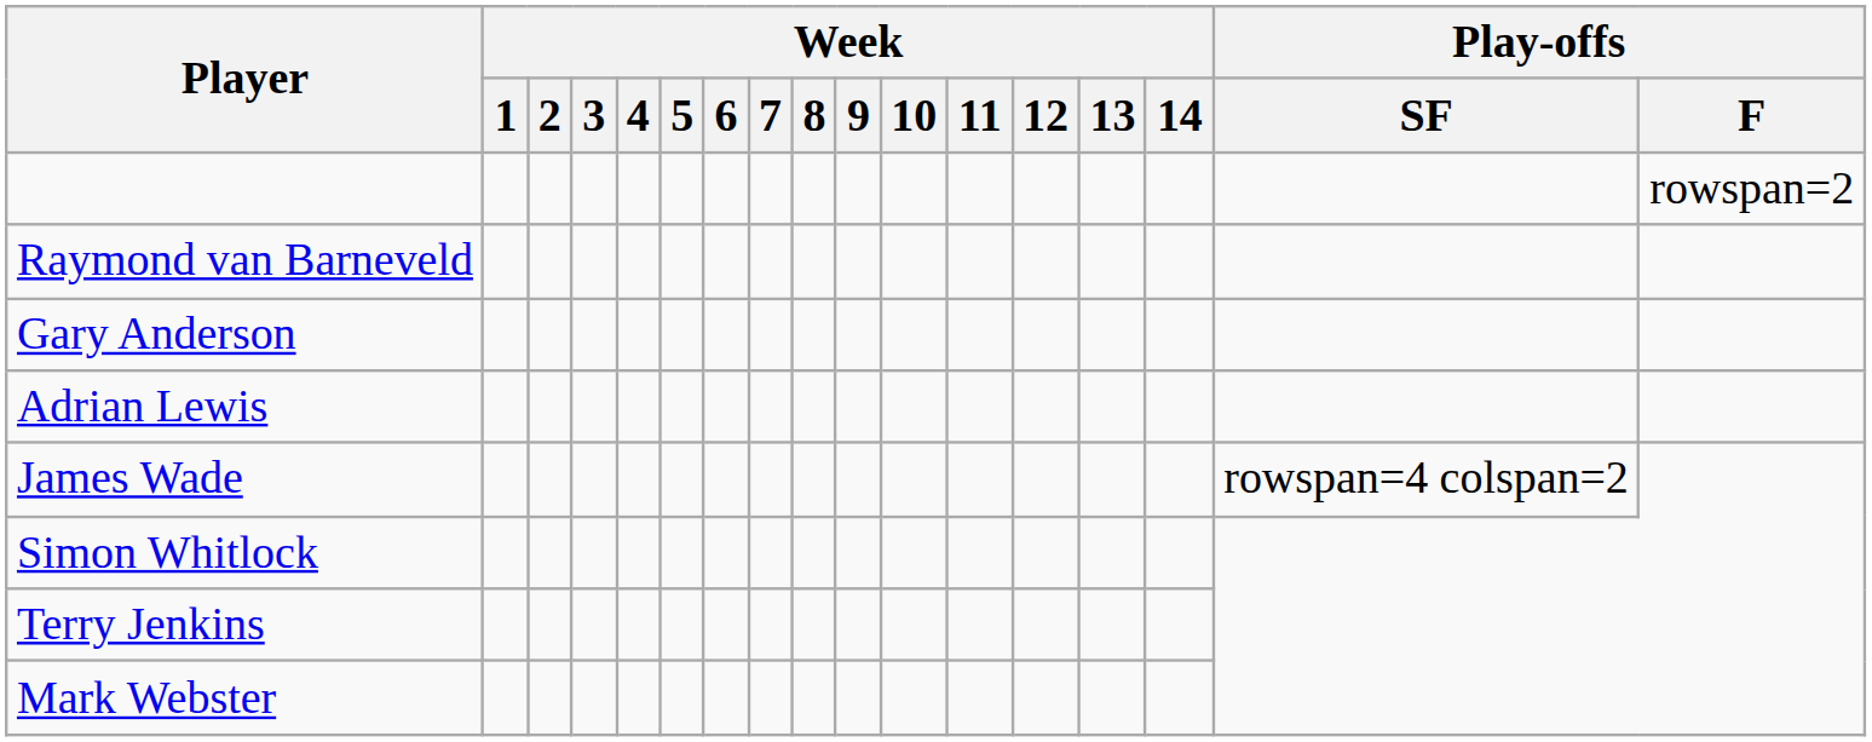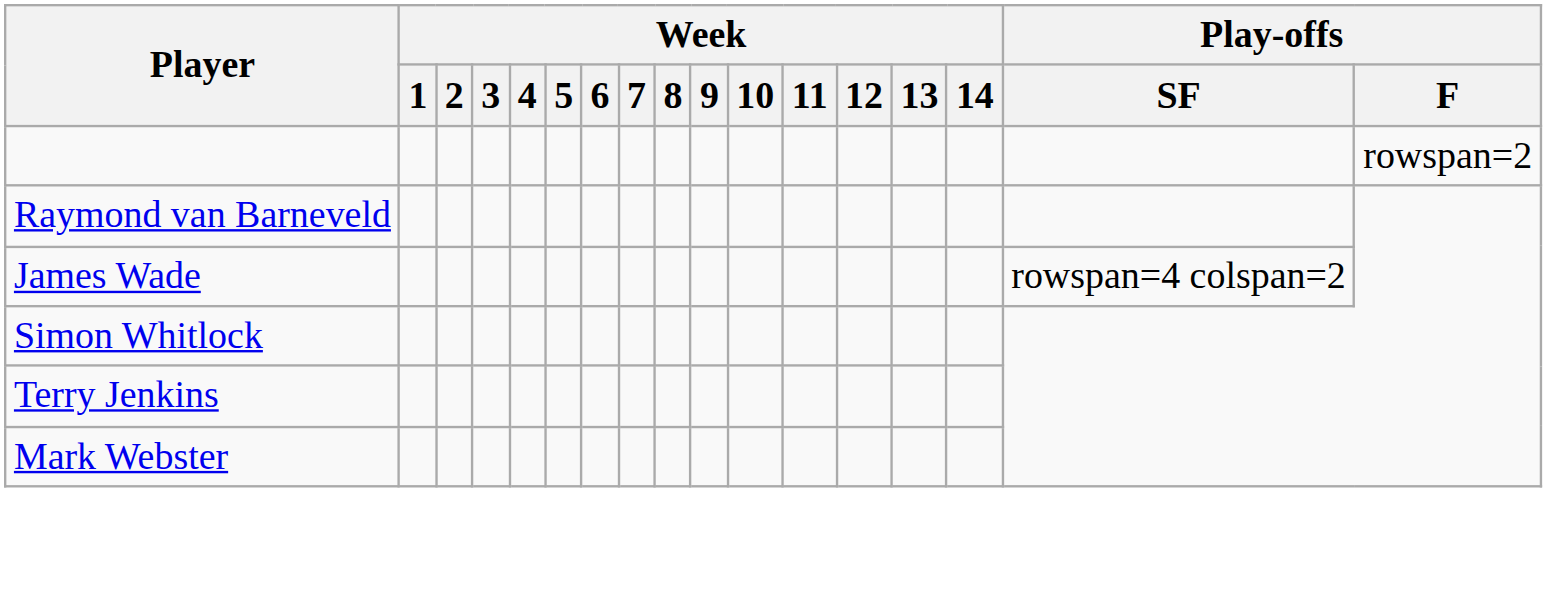- row: Gary Anderson
- row: Adrian Lewis
